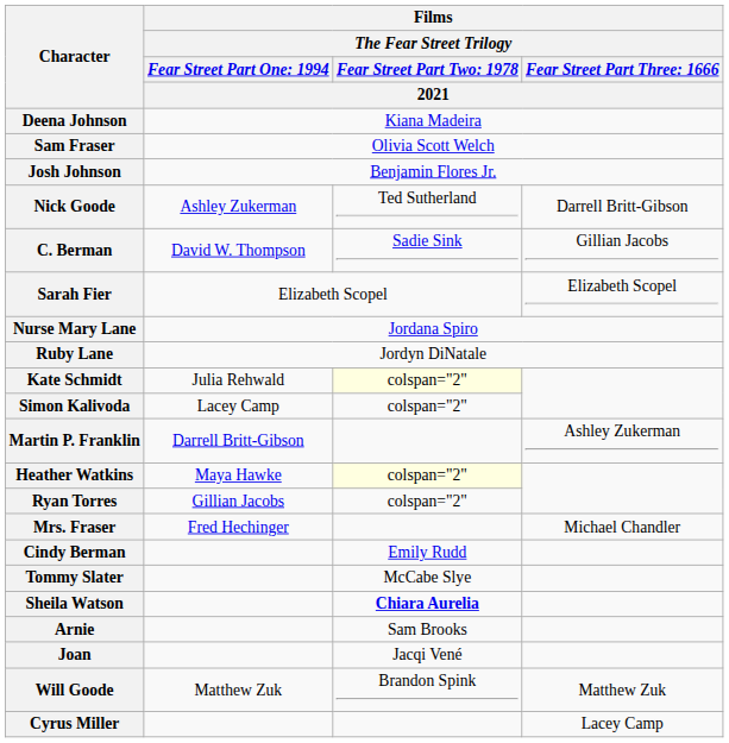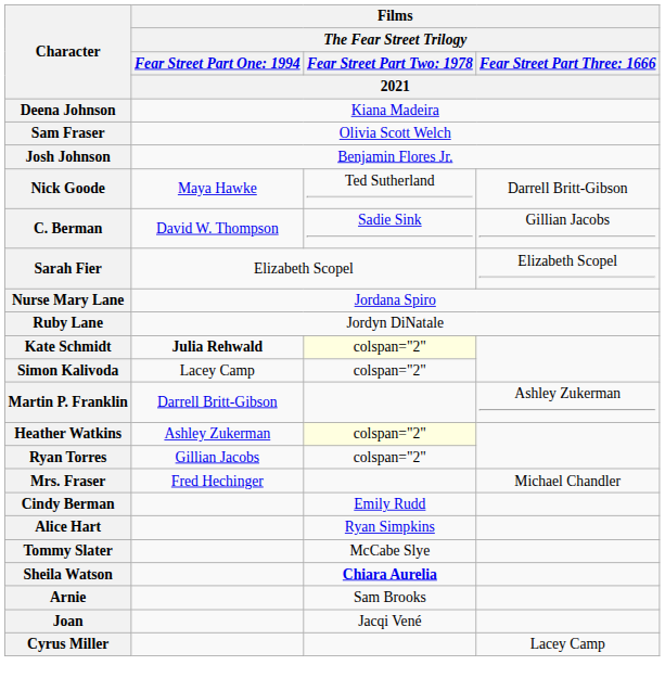Nick Goode | column 2: Ashley Zukerman -> Maya Hawke
Kate Schmidt | column 2: normal -> bold
Heather Watkins | column 2: Maya Hawke -> Ashley Zukerman
+ row: Alice Hart | Ryan Simpkins
- row: Will Goode | Matthew Zuk | Brandon Spink | Matthew Zuk
